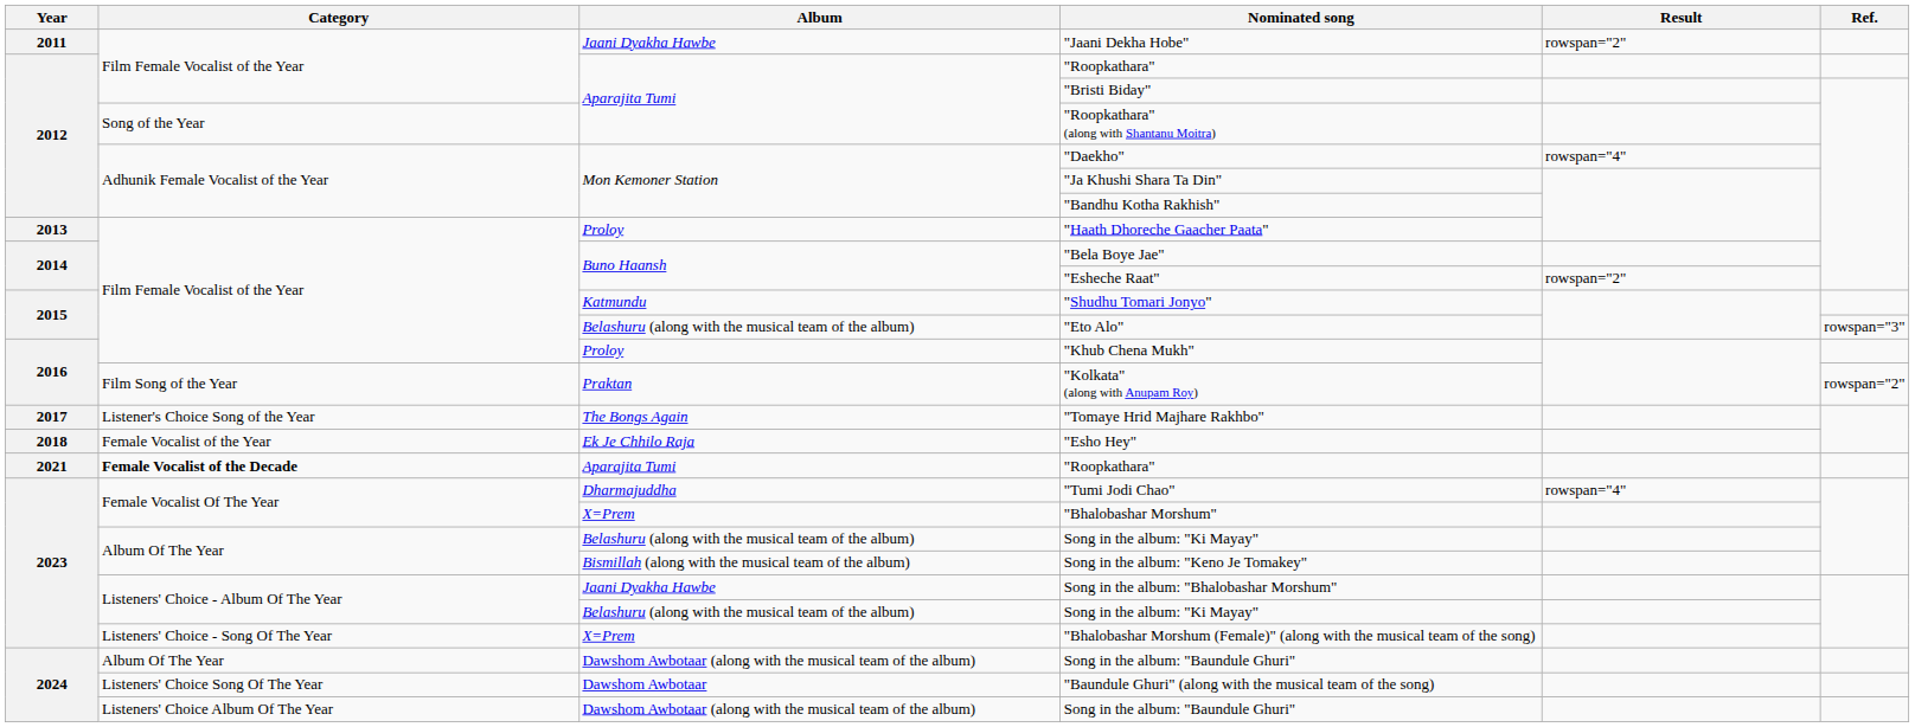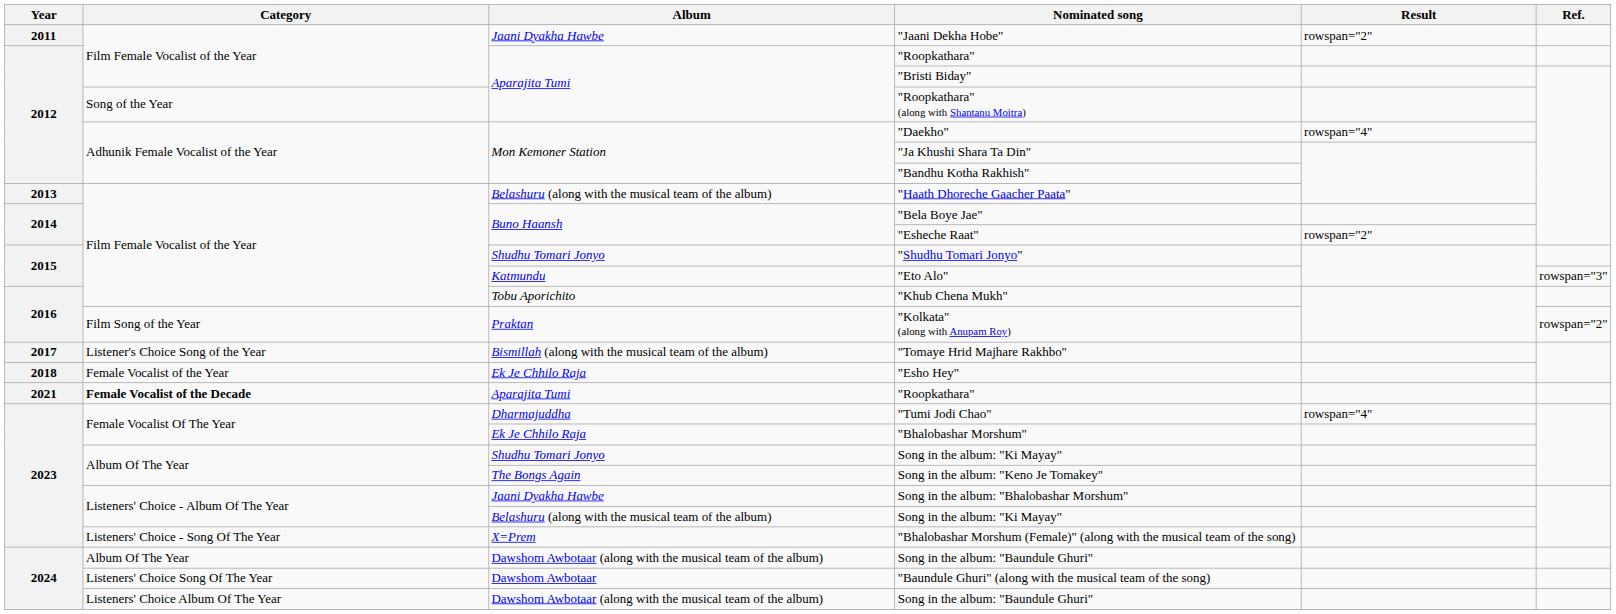"Haath Dhoreche Gaacher Paata" | Album: Proloy -> Belashuru (along with the musical team of the album)
"Shudhu Tomari Jonyo" | Album: Katmundu -> Shudhu Tomari Jonyo
"Eto Alo" | Album: Belashuru (along with the musical team of the album) -> Katmundu
"Khub Chena Mukh" | Album: Proloy -> Tobu Aporichito
"Tomaye Hrid Majhare Rakhbo" | Album: The Bongs Again -> Bismillah (along with the musical team of the album)
"Bhalobashar Morshum" | Album: X=Prem -> Ek Je Chhilo Raja
Album Of The Year / Song in the album: "Ki Mayay" | Album: Belashuru (along with the musical team of the album) -> Shudhu Tomari Jonyo
Song in the album: "Keno Je Tomakey" | Album: Bismillah (along with the musical team of the album) -> The Bongs Again
